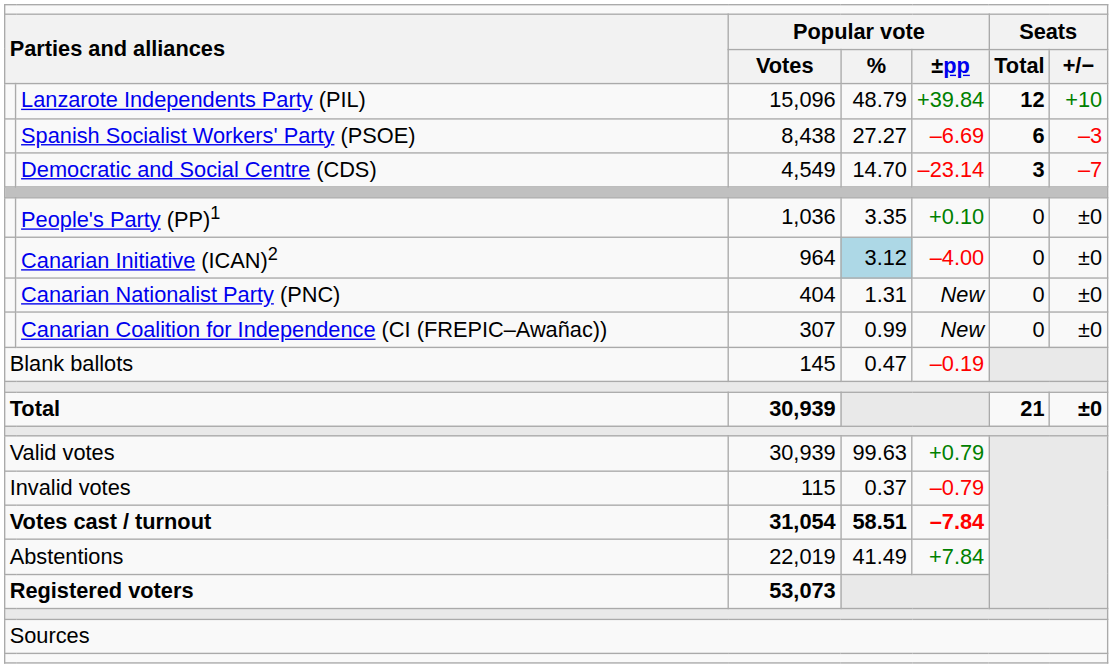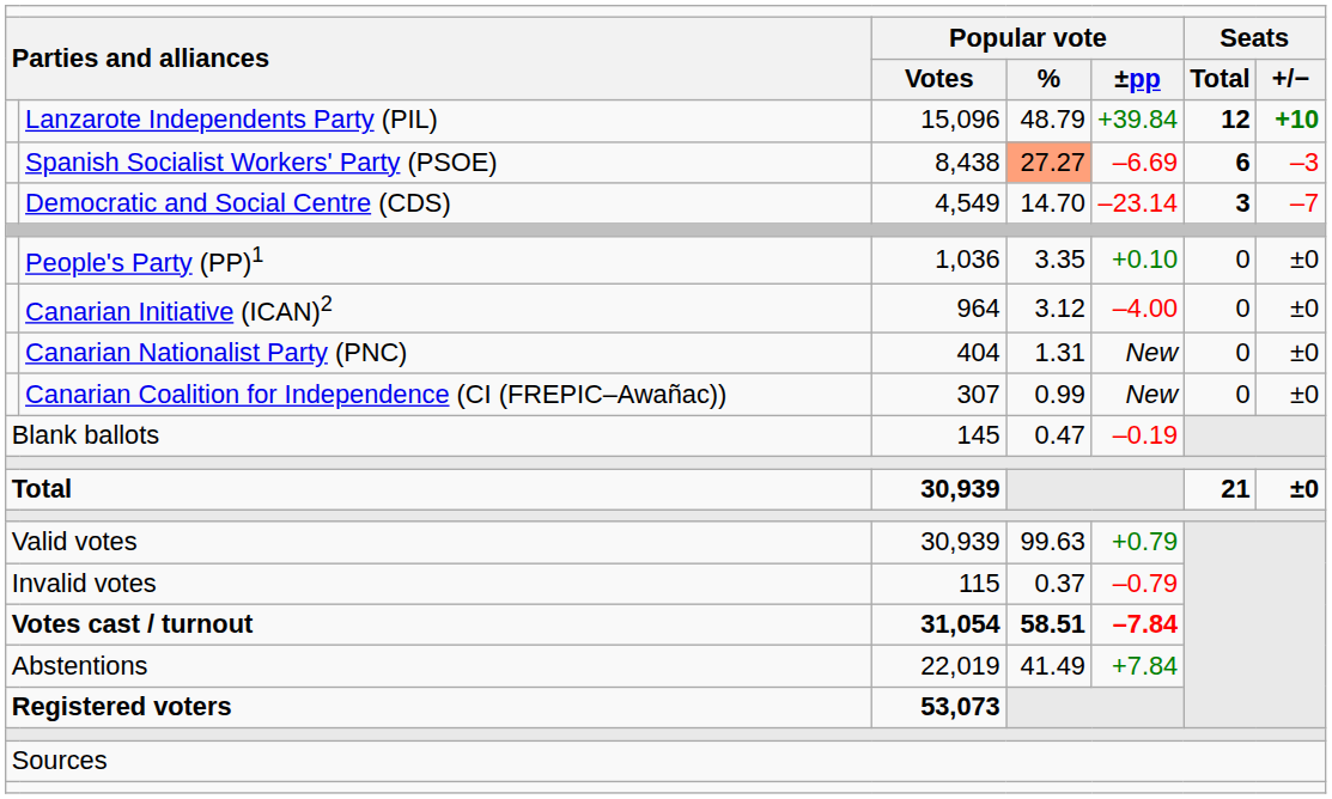Lanzarote Independents Party (PIL) | column 7: normal -> bold
Spanish Socialist Workers' Party (PSOE) | column 4: no background -> lightsalmon background
Canarian Initiative (ICAN)2 | column 4: lightblue background -> no background
